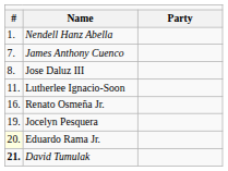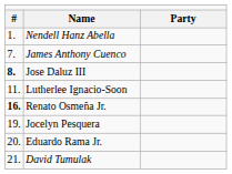Jose Daluz III | column 1: normal -> bold
Renato Osmeña Jr. | column 1: normal -> bold
Eduardo Rama Jr. | column 1: lightyellow background -> no background
David Tumulak | column 1: bold -> normal
